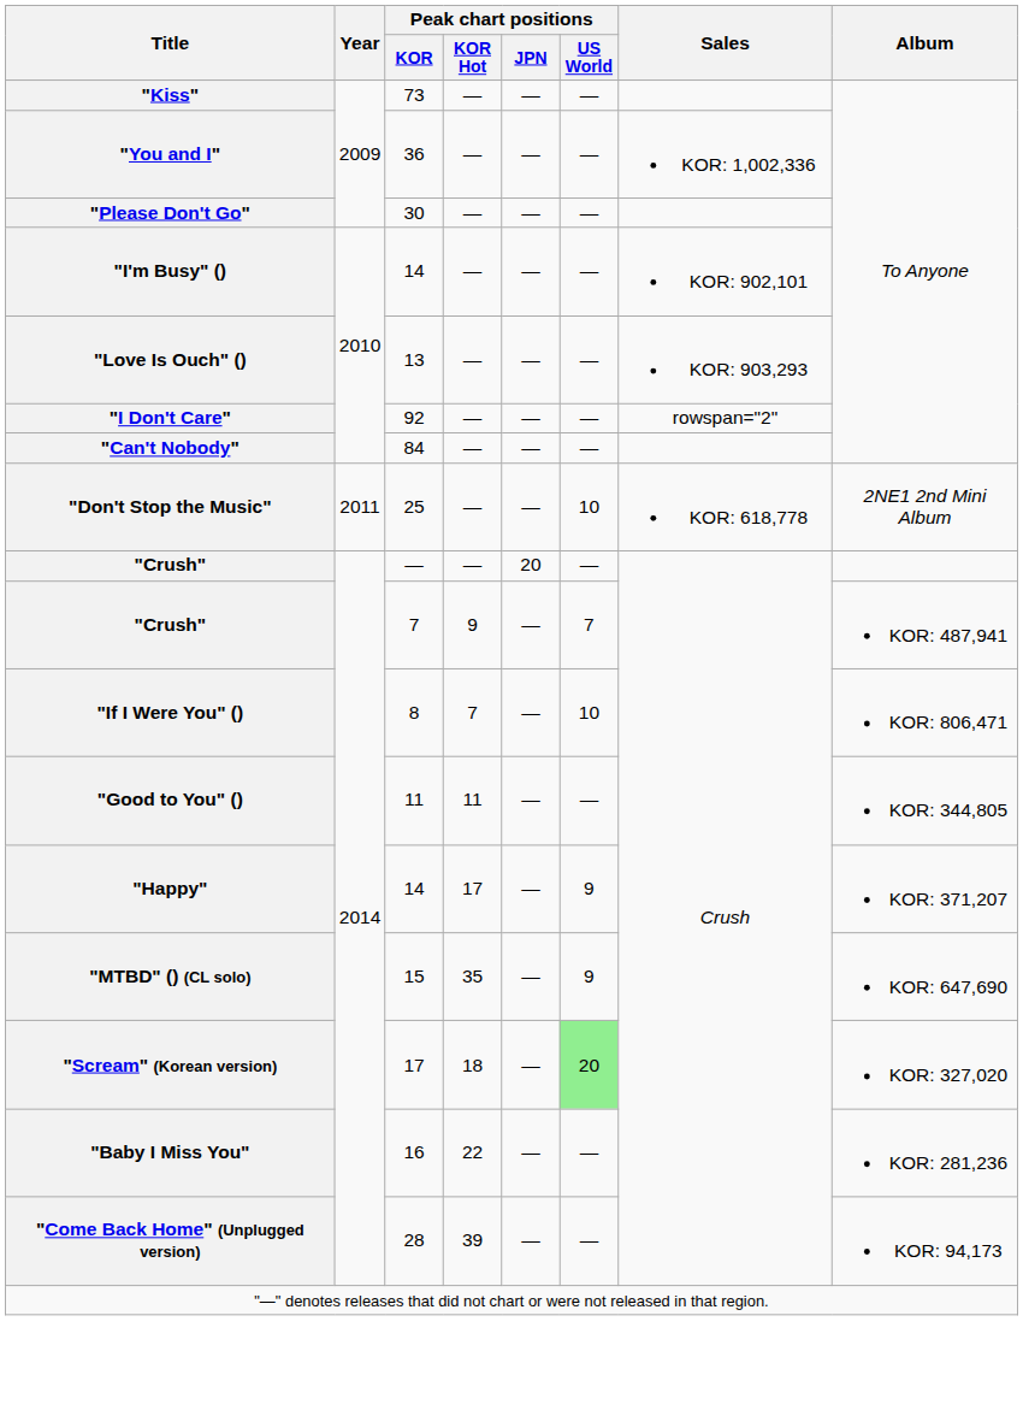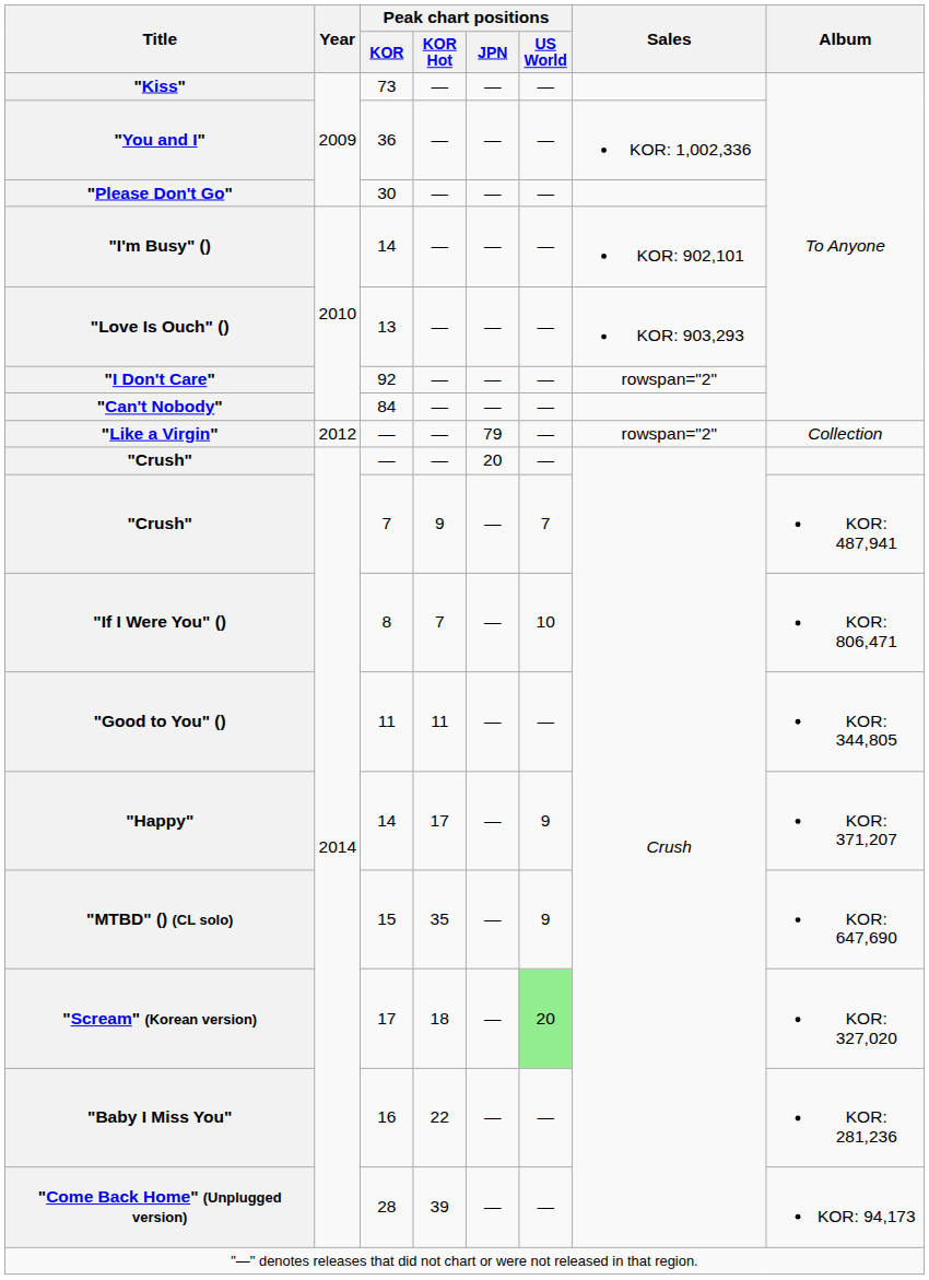- row: "Don't Stop the Music" | 2011 | 25 | — | — | 10 | KOR: 618,778 | 2NE1 2nd Mini Album
+ row: "Like a Virgin" | 2012 | — | — | 79 | — | rowspan="2" | Collection
